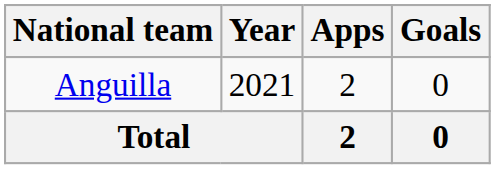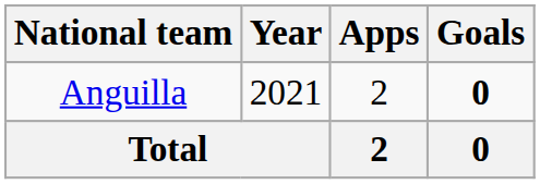Anguilla | Goals: normal -> bold
